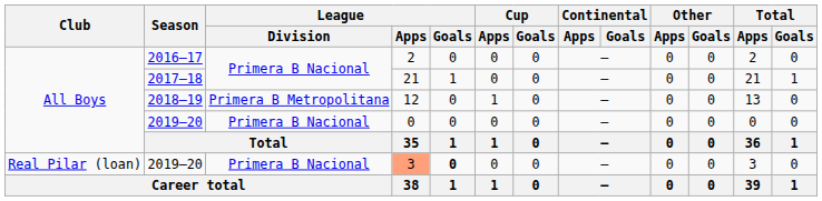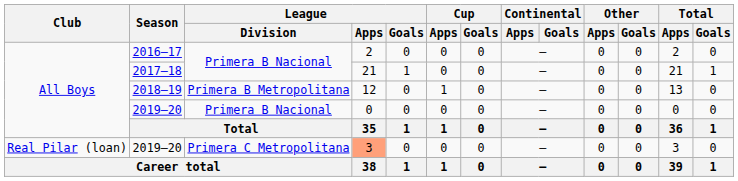row 8 | League / Division: Primera B Nacional -> Primera C Metropolitana
row 8 | League / Goals: bold -> normal
